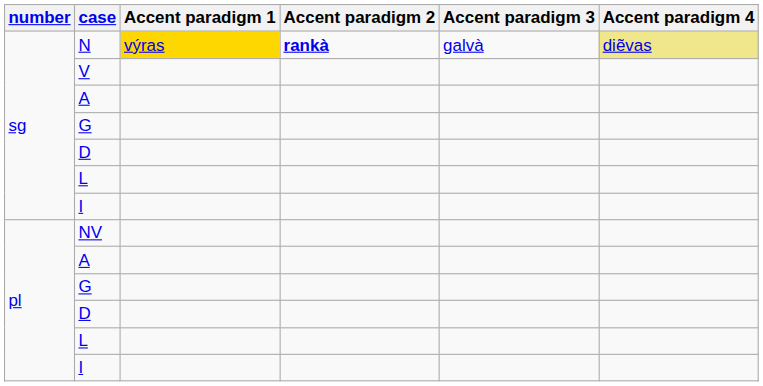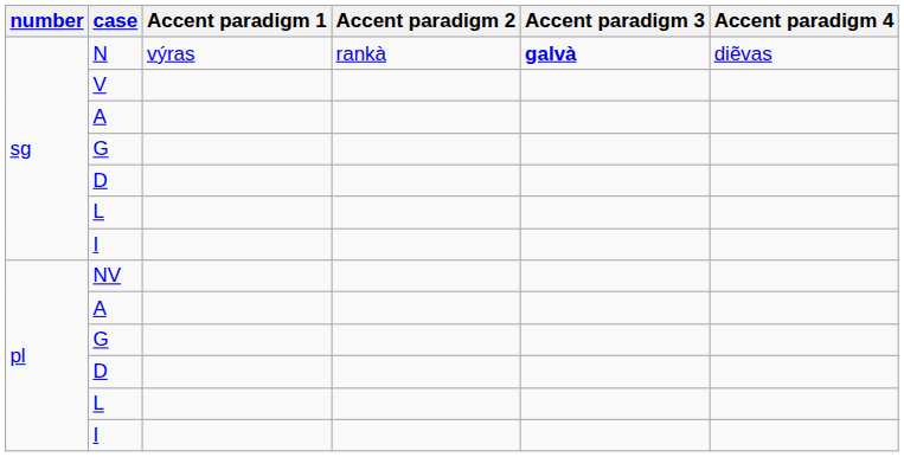N | Accent paradigm 1: gold background -> no background
N | Accent paradigm 2: bold -> normal
N | Accent paradigm 3: normal -> bold
N | Accent paradigm 4: khaki background -> no background
